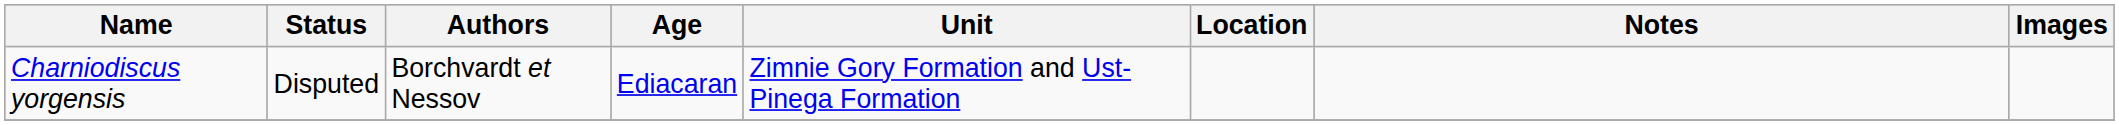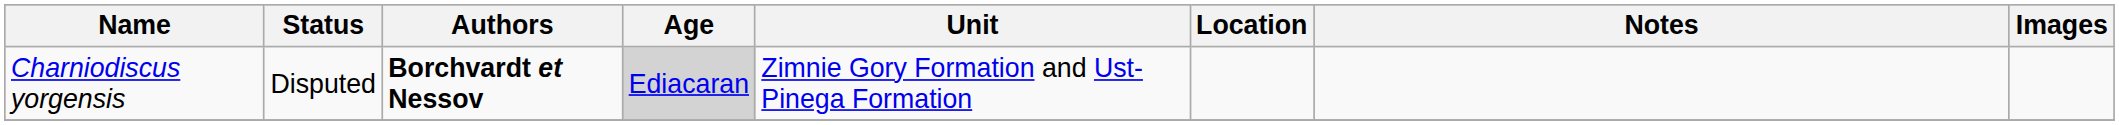Charniodiscus yorgensis | Authors: normal -> bold
Charniodiscus yorgensis | Age: no background -> lightgrey background
